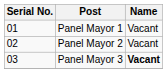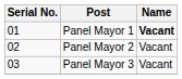Panel Mayor 1 | Name: normal -> bold
Panel Mayor 3 | Name: bold -> normal
